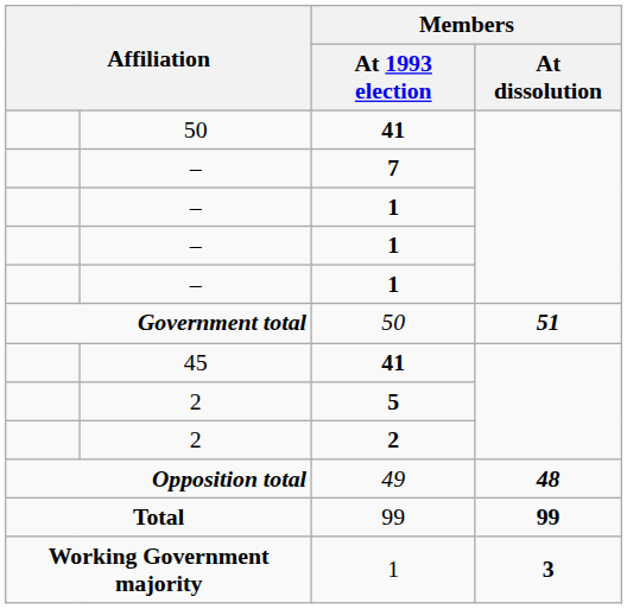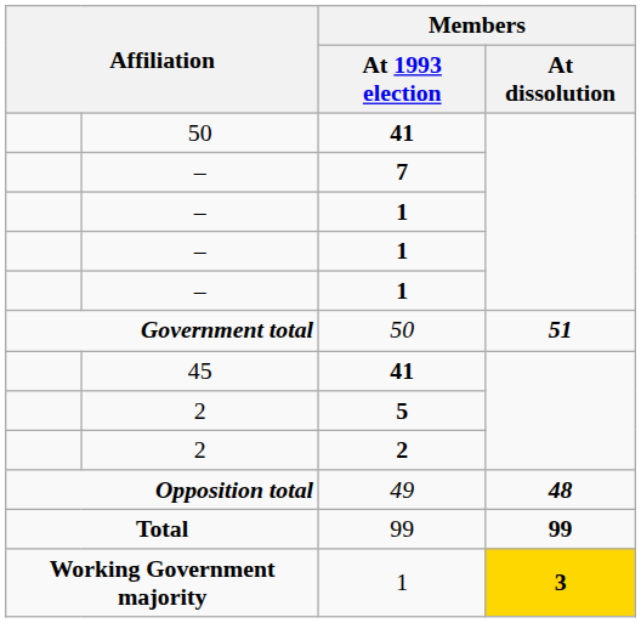Working Government majority | Members / At dissolution: no background -> gold background
